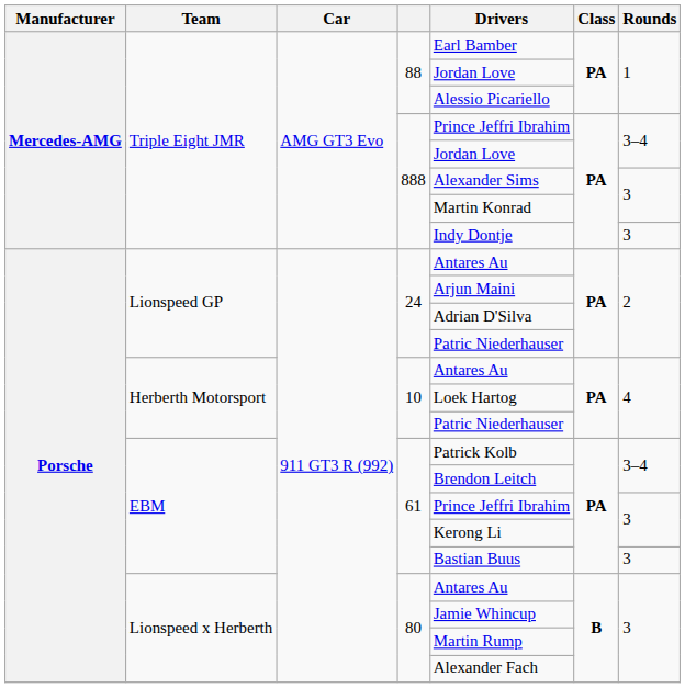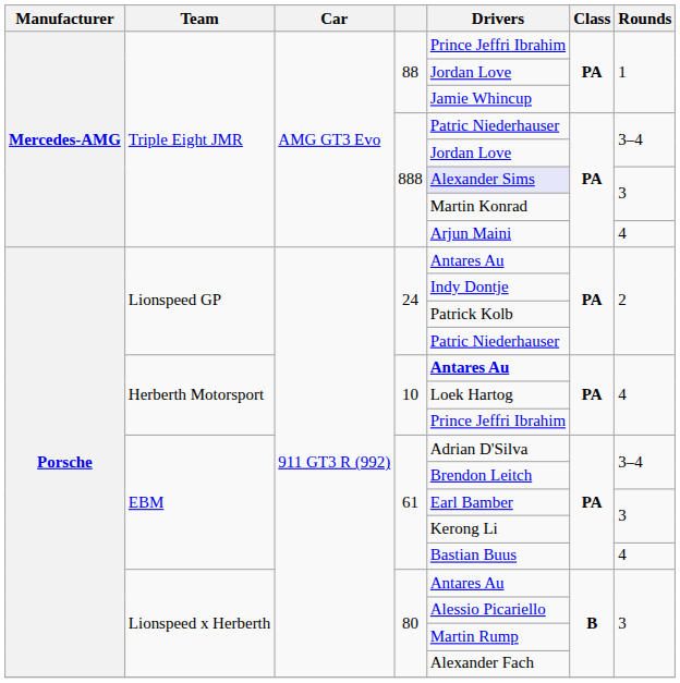row 2 | Drivers: Earl Bamber -> Prince Jeffri Ibrahim
row 4 | Drivers: Alessio Picariello -> Jamie Whincup
row 5 | Drivers: Prince Jeffri Ibrahim -> Patric Niederhauser
row 7 | Drivers: no background -> lavender background
row 9 | Drivers: Indy Dontje -> Arjun Maini
row 9 | Rounds: 3 -> 4
row 11 | Drivers: Arjun Maini -> Indy Dontje
row 12 | Drivers: Adrian D'Silva -> Patrick Kolb
row 14 | Drivers: normal -> bold
row 16 | Drivers: Patric Niederhauser -> Prince Jeffri Ibrahim
row 17 | Drivers: Patrick Kolb -> Adrian D'Silva
row 19 | Drivers: Prince Jeffri Ibrahim -> Earl Bamber
row 21 | Rounds: 3 -> 4
row 23 | Drivers: Jamie Whincup -> Alessio Picariello
